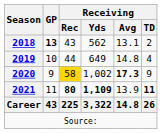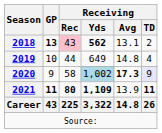2018 | Receiving / Rec: no background -> pink background
2018 | Receiving / Yds: normal -> bold
2020 | Receiving / Rec: gold background -> no background
2020 | Receiving / Yds: no background -> lightblue background
2020 | Receiving / TD: no background -> lavender background
2021 | GP: normal -> bold
